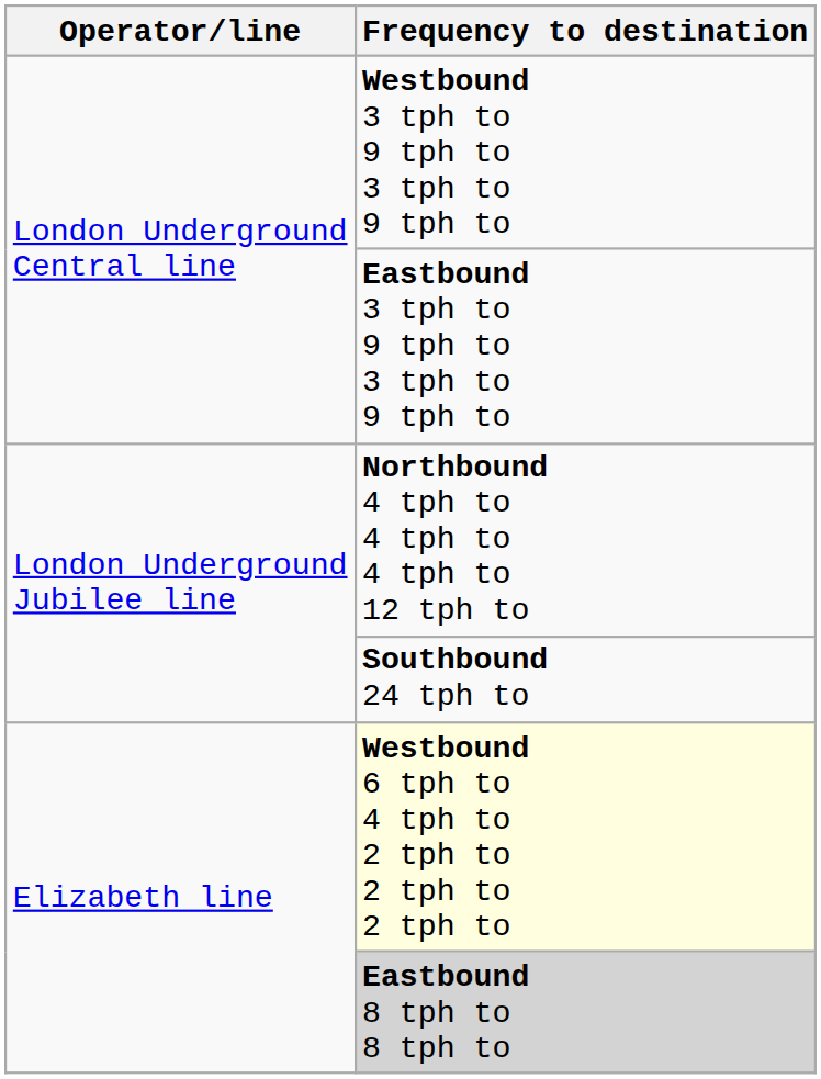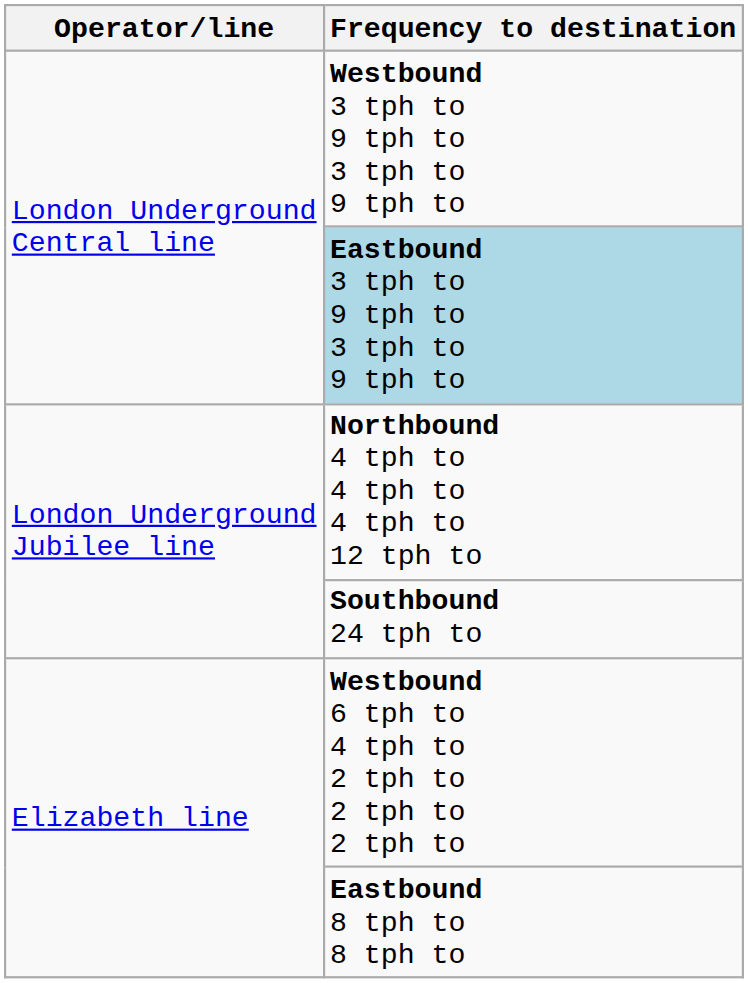Eastbound 3 tph to 9 tph to 3 tph to 9 tph to | Frequency to destination: no background -> lightblue background
Westbound 6 tph to 4 tph to 2 tph to 2 tph to 2 tph to | Frequency to destination: lightyellow background -> no background
Eastbound 8 tph to 8 tph to | Frequency to destination: lightgrey background -> no background
